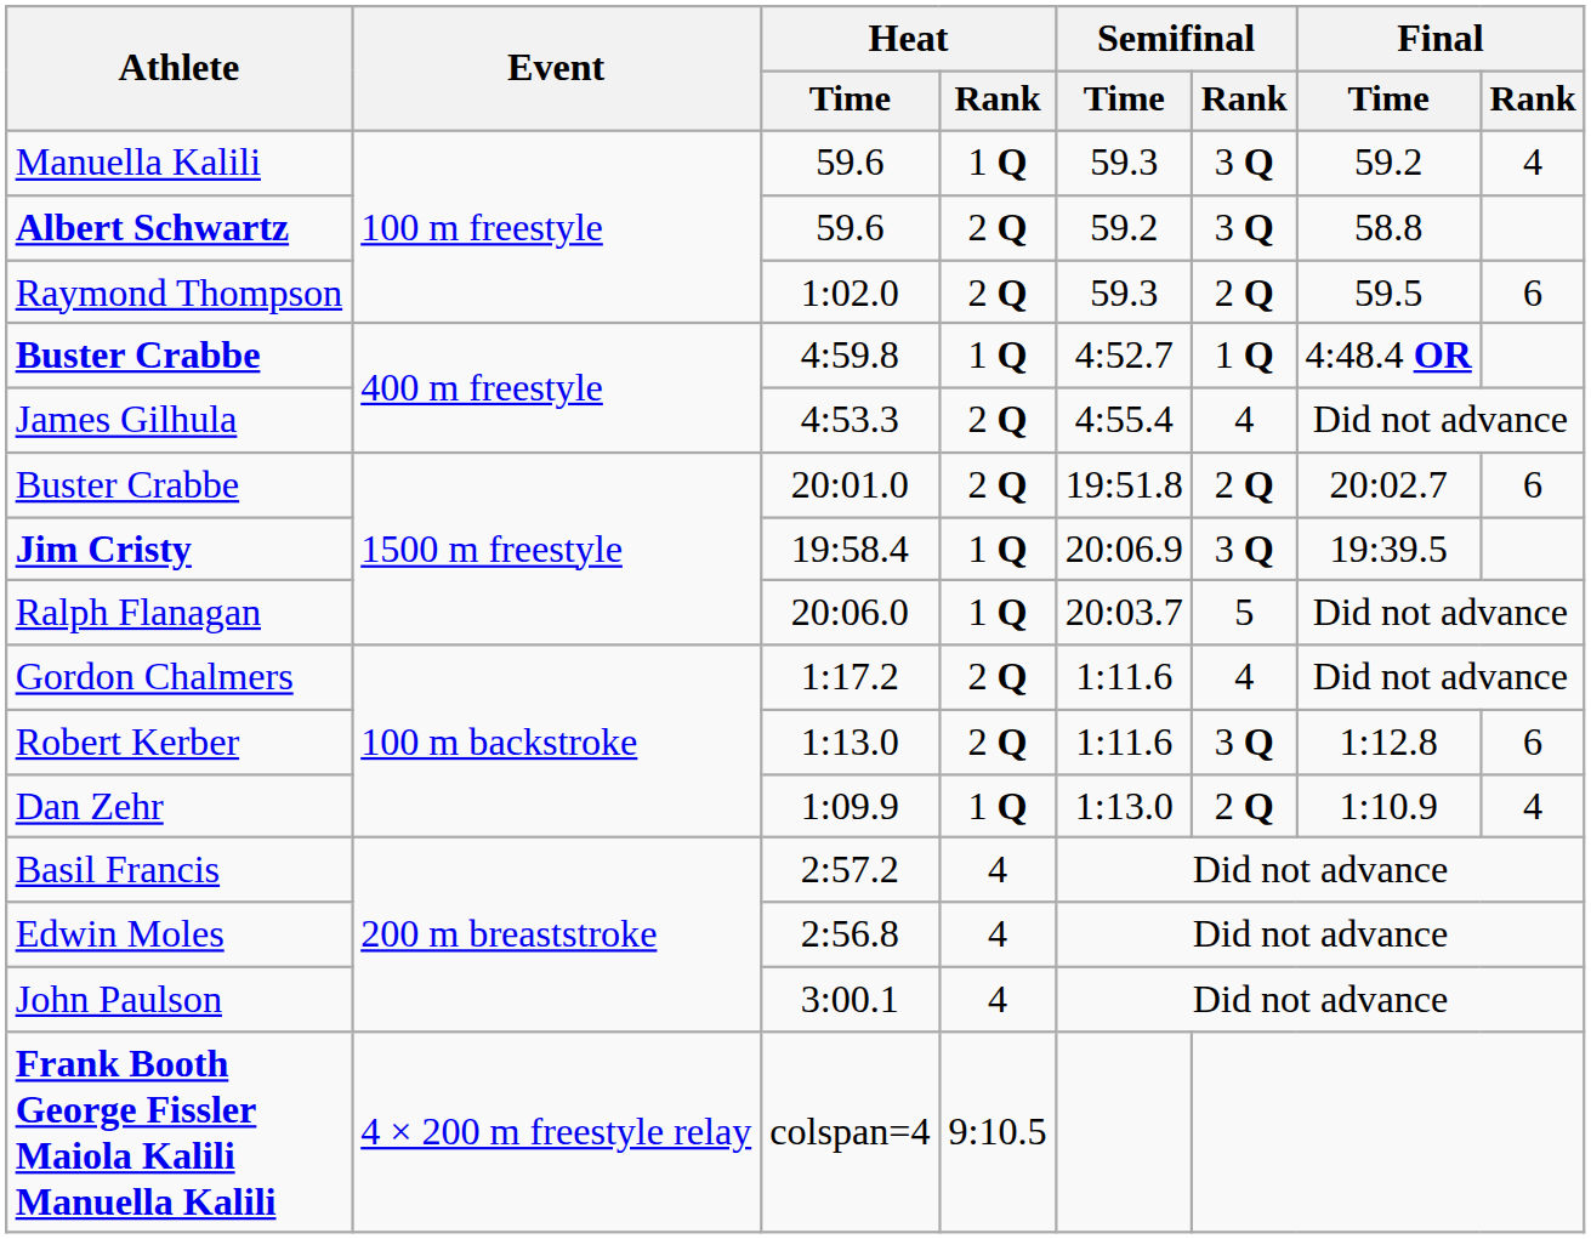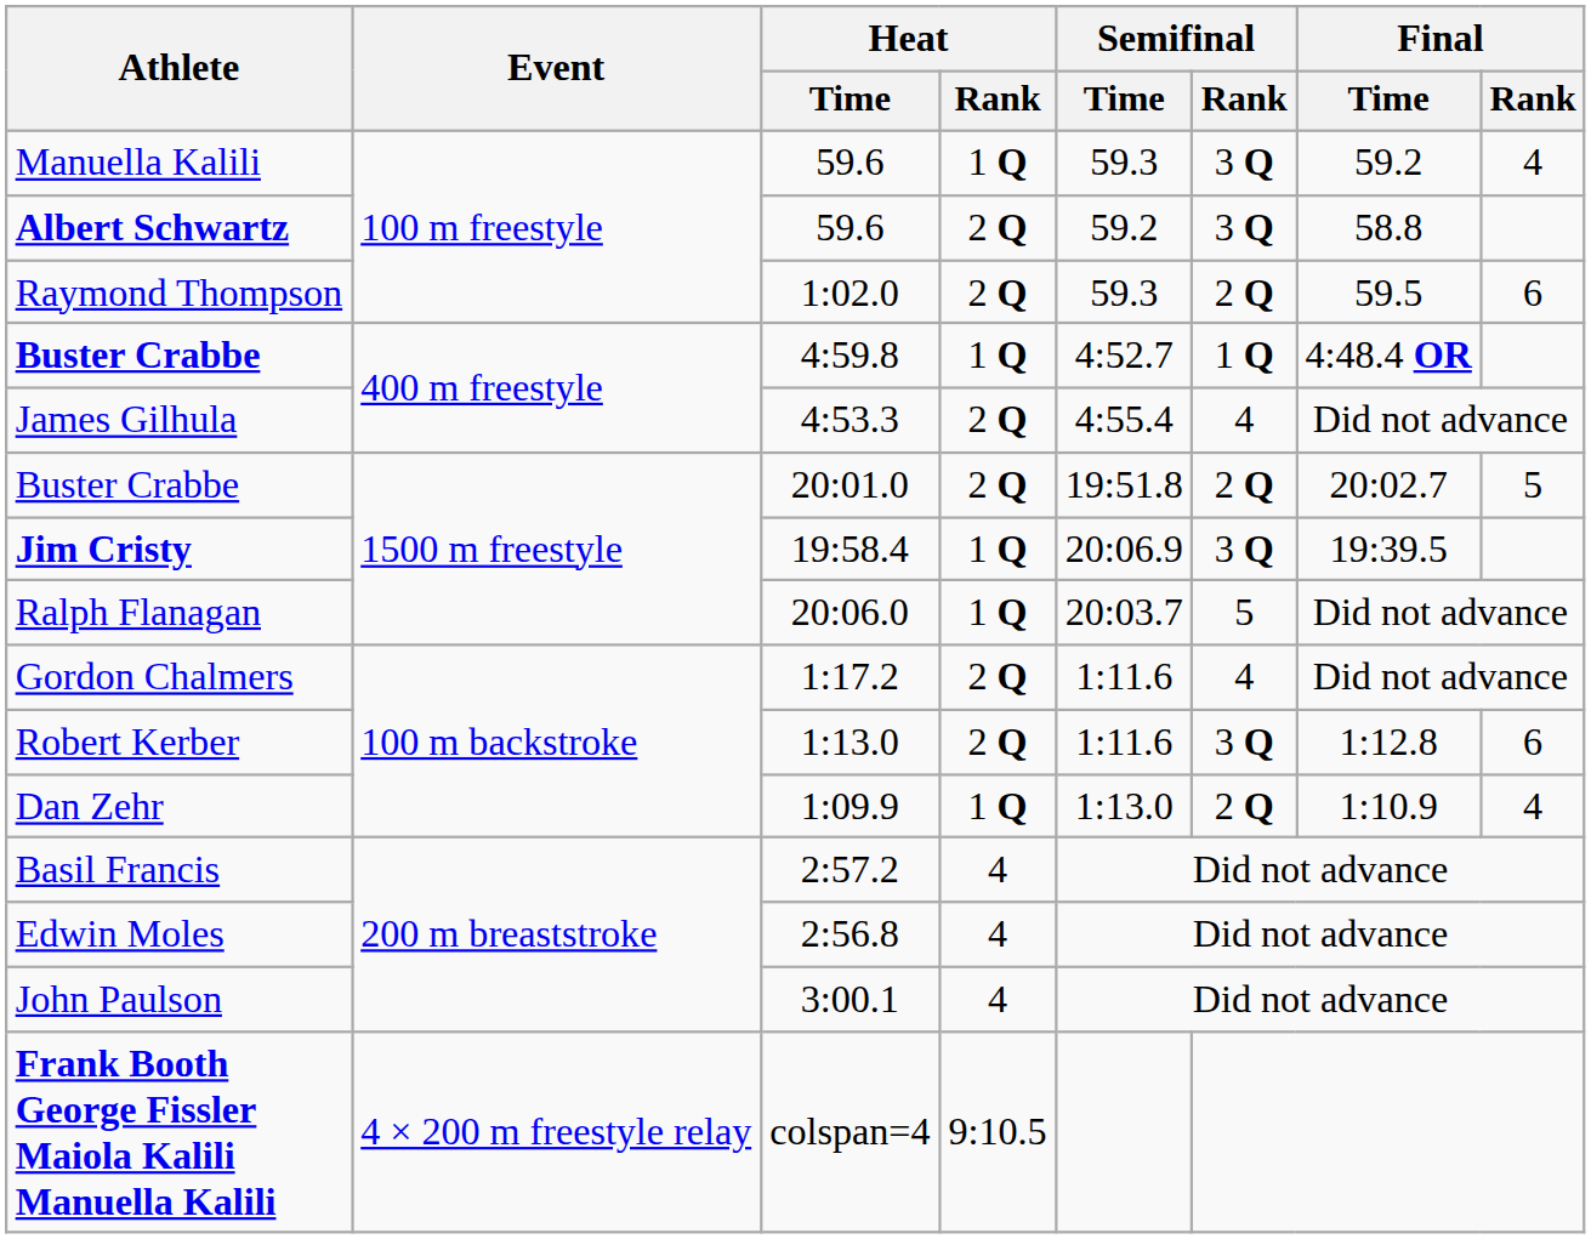Buster Crabbe / 20:01.0 | Final / Rank: 6 -> 5
